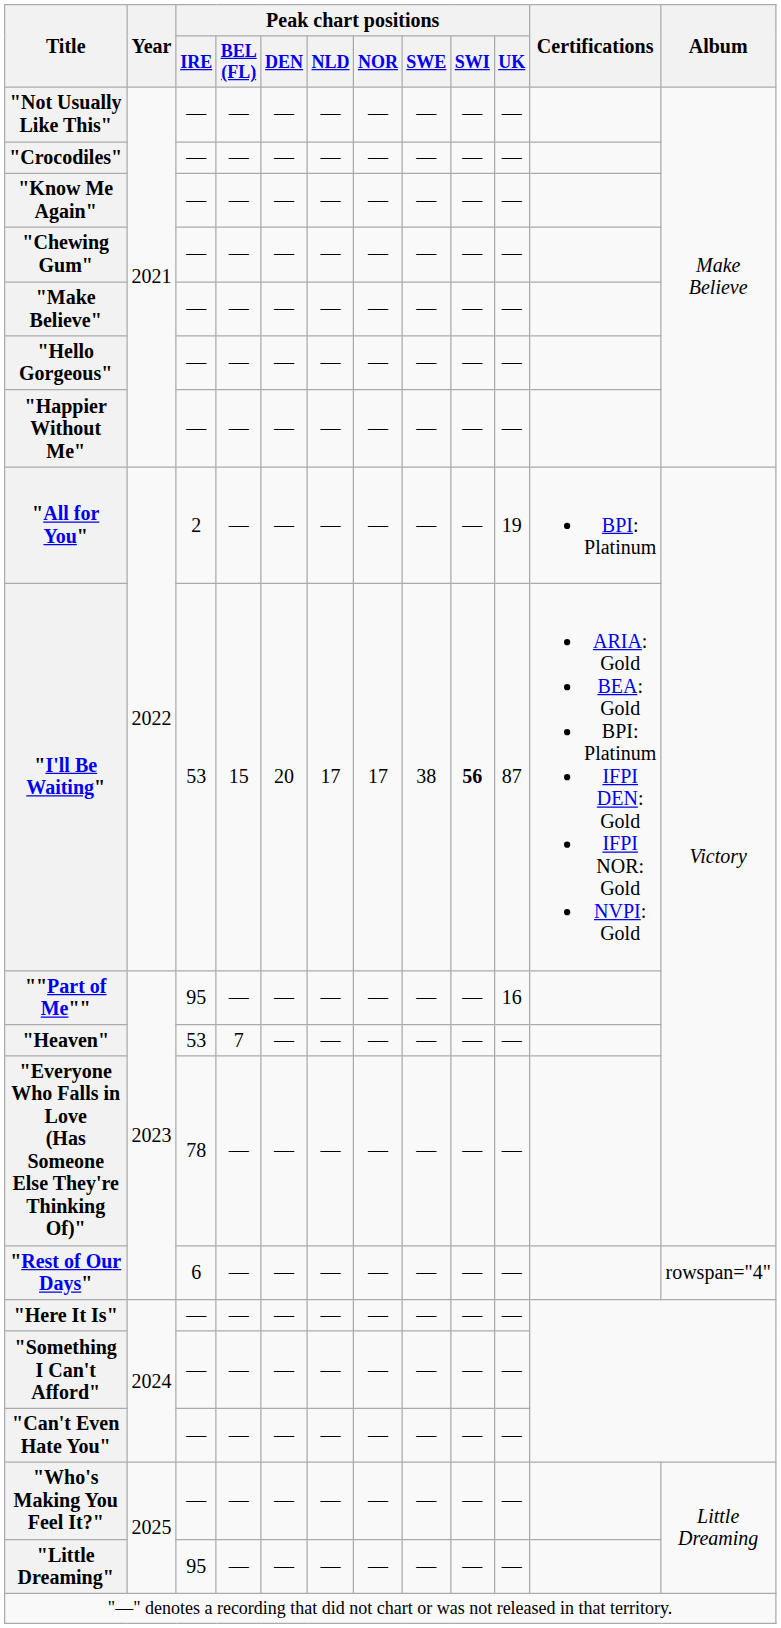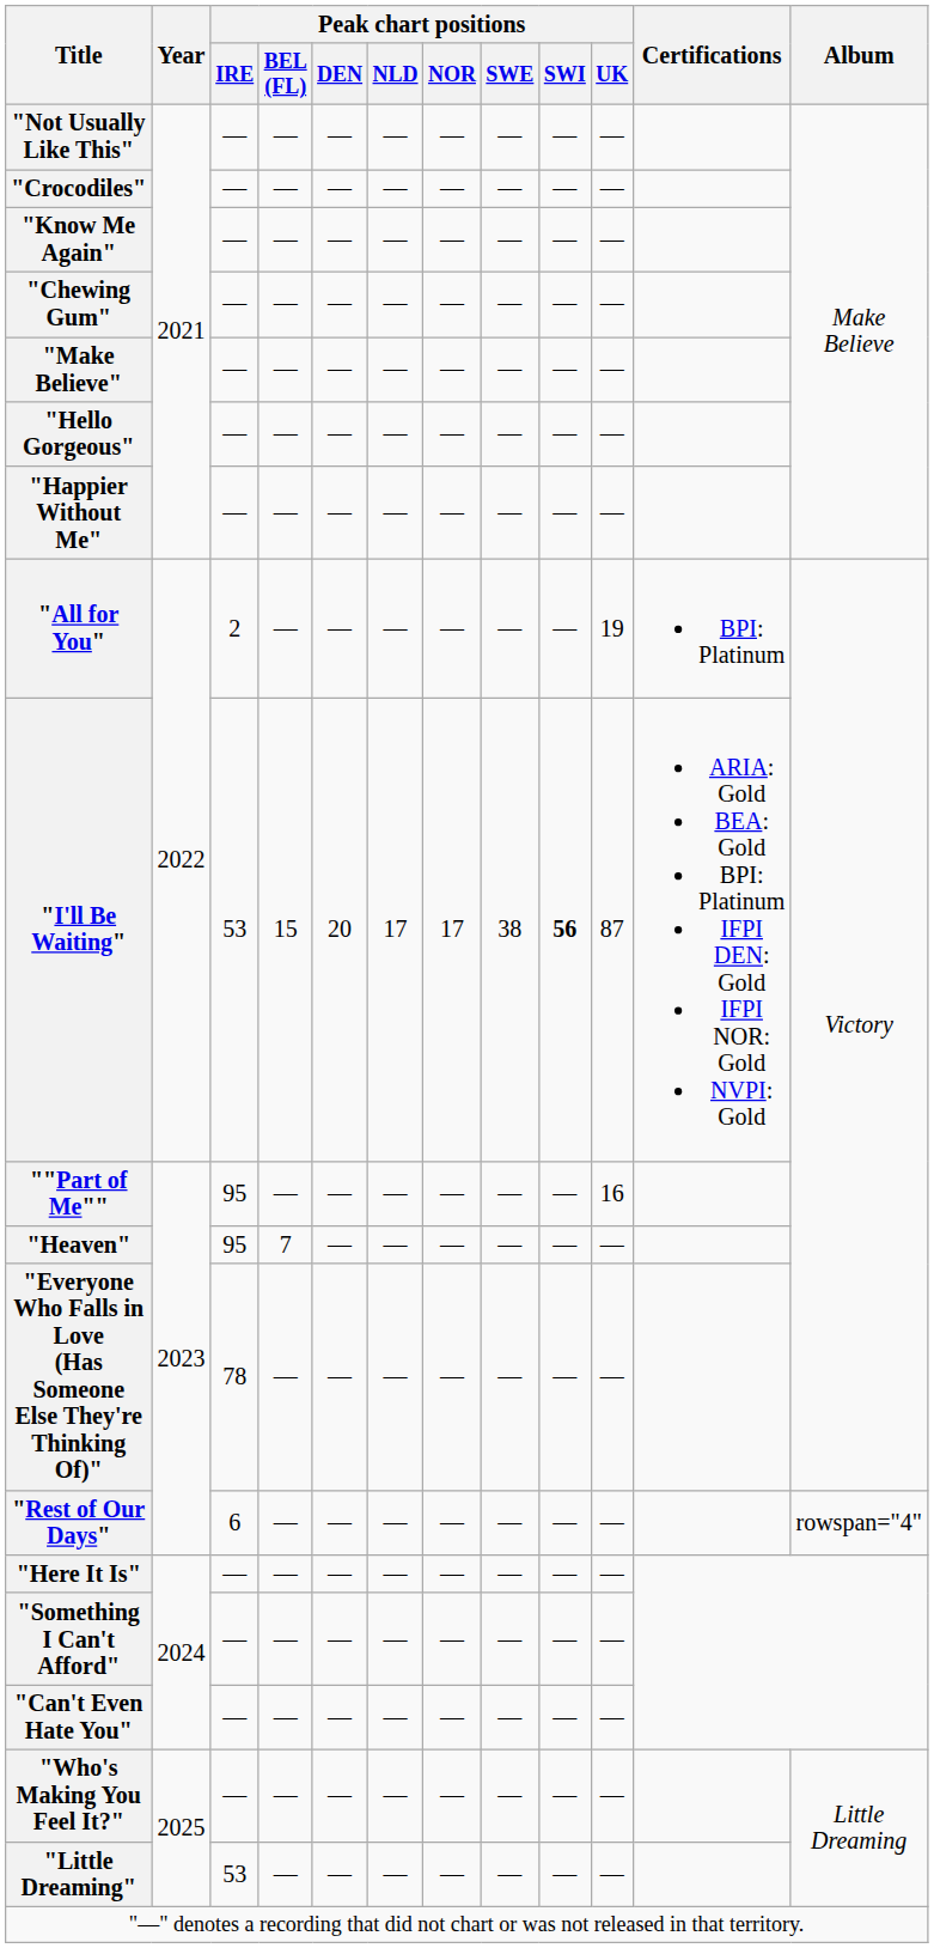"Heaven" | Peak chart positions / IRE: 53 -> 95
"Little Dreaming" | Peak chart positions / IRE: 95 -> 53
